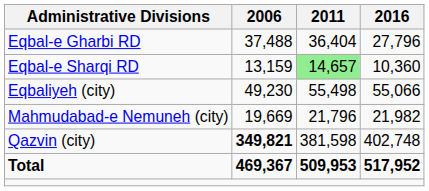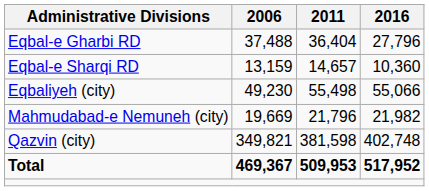Eqbal-e Sharqi RD | 2011: lightgreen background -> no background
Qazvin (city) | 2006: bold -> normal
